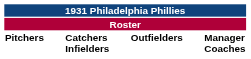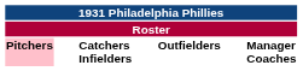Pitchers | column 1: no background -> pink background
